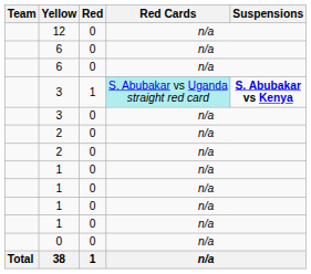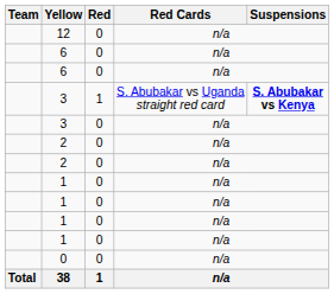3 / 1 | Red Cards: paleturquoise background -> no background
